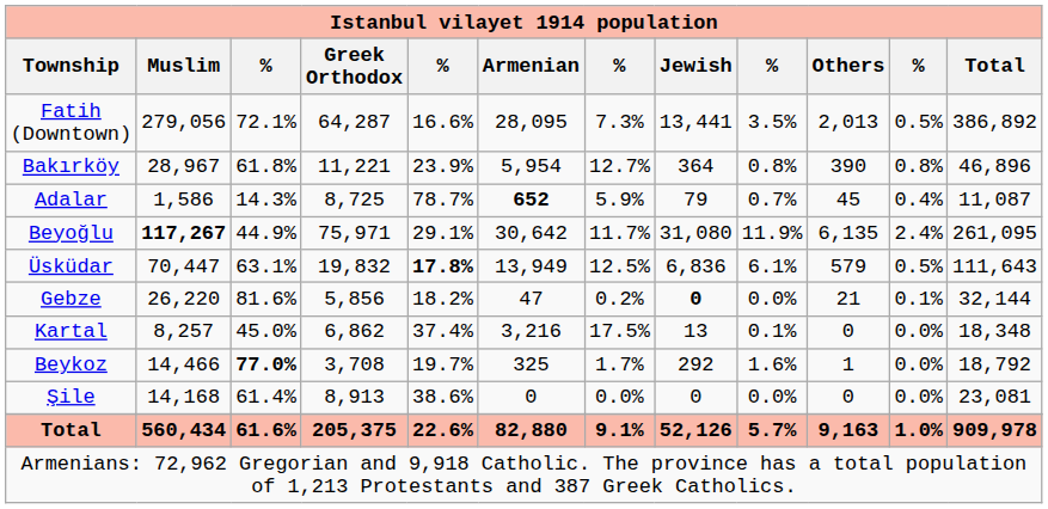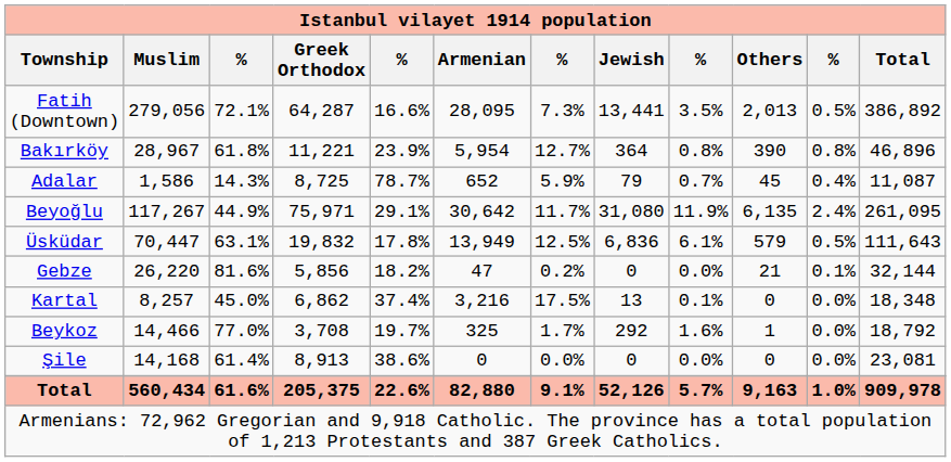Adalar | Armenian: bold -> normal
Beyoğlu | Muslim: bold -> normal
Üsküdar | column 5: bold -> normal
Gebze | Jewish: bold -> normal
Beykoz | column 3: bold -> normal
